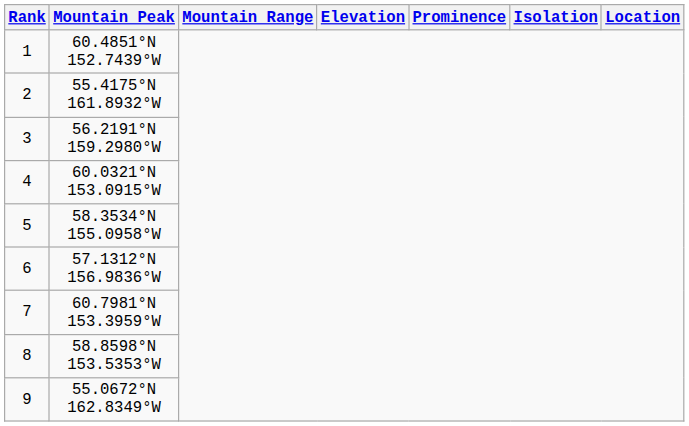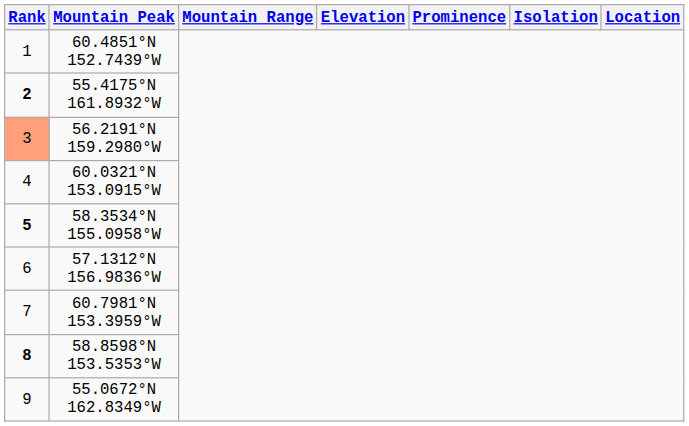55.4175°N 161.8932°W | Rank: normal -> bold
56.2191°N 159.2980°W | Rank: no background -> lightsalmon background
58.3534°N 155.0958°W | Rank: normal -> bold
58.8598°N 153.5353°W | Rank: normal -> bold
